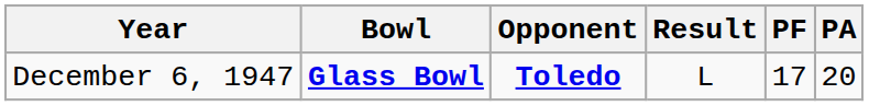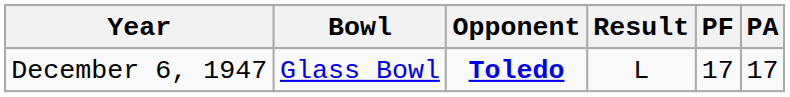December 6, 1947 | Bowl: bold -> normal
December 6, 1947 | PA: 20 -> 17
